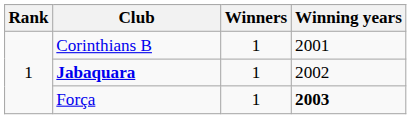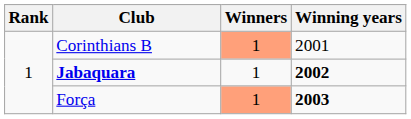Corinthians B | Winners: no background -> lightsalmon background
Jabaquara | Winning years: normal -> bold
Força | Winners: no background -> lightsalmon background
